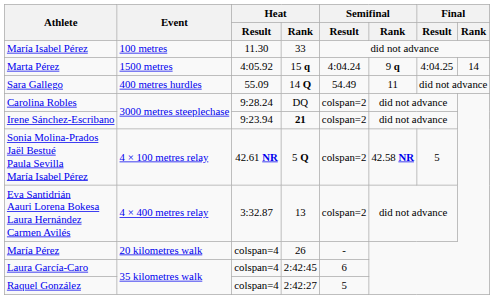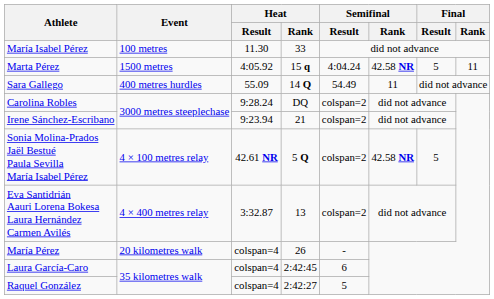Marta Pérez | Semifinal / Rank: 9 q -> 42.58 NR
Marta Pérez | Final / Result: 4:04.25 -> 5
Marta Pérez | Final / Rank: 14 -> 11
Irene Sánchez-Escribano | Heat / Rank: bold -> normal
